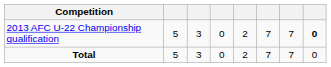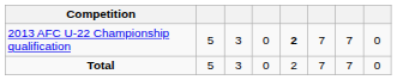2013 AFC U-22 Championship qualification | column 5: normal -> bold
2013 AFC U-22 Championship qualification | column 8: bold -> normal
